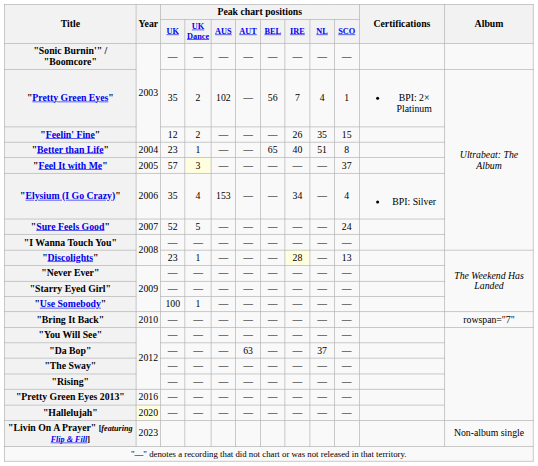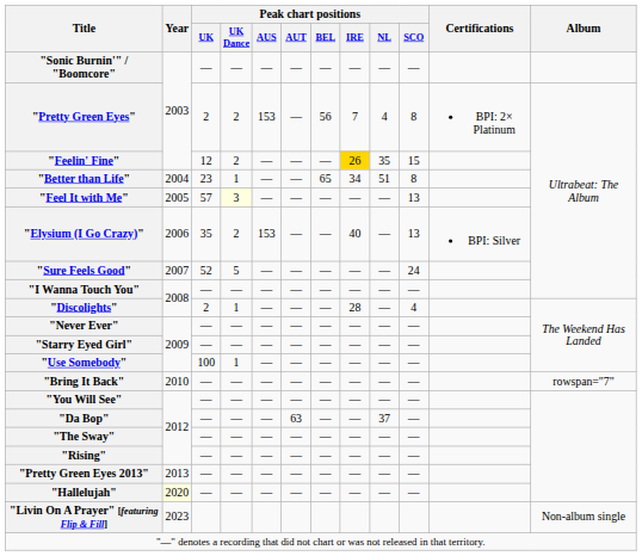"Pretty Green Eyes" | Peak chart positions / UK: 35 -> 2
"Pretty Green Eyes" | Peak chart positions / AUS: 102 -> 153
"Pretty Green Eyes" | Peak chart positions / SCO: 1 -> 8
"Feelin' Fine" | Peak chart positions / IRE: no background -> gold background
"Better than Life" | Peak chart positions / IRE: 40 -> 34
"Feel It with Me" | Peak chart positions / SCO: 37 -> 13
"Elysium (I Go Crazy)" | Peak chart positions / UK Dance: 4 -> 2
"Elysium (I Go Crazy)" | Peak chart positions / IRE: 34 -> 40
"Elysium (I Go Crazy)" | Peak chart positions / SCO: 4 -> 13
"Discolights" | Peak chart positions / UK: 23 -> 2
"Discolights" | Peak chart positions / IRE: lightyellow background -> no background
"Discolights" | Peak chart positions / SCO: 13 -> 4
"Pretty Green Eyes 2013" | Year: 2016 -> 2013
